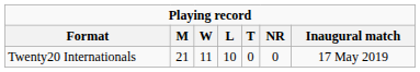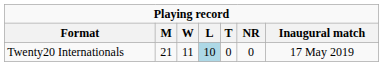Twenty20 Internationals | L: no background -> lightblue background
